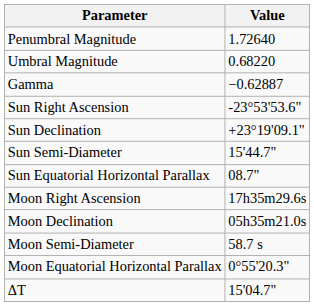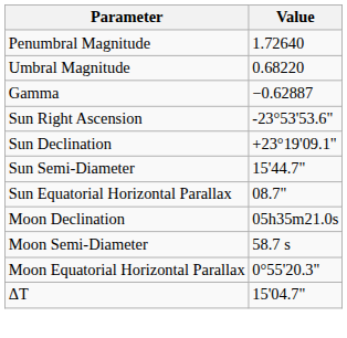- row: Moon Right Ascension | 17h35m29.6s
